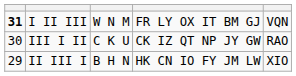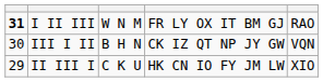I II III | column 5: VQN -> RAO
III I II | column 3: C K U -> B H N
III I II | column 5: RAO -> VQN
II III I | column 3: B H N -> C K U
